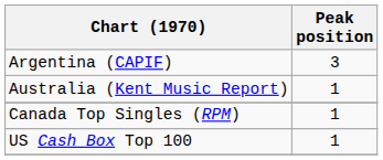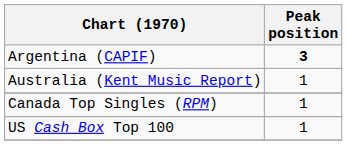Argentina (CAPIF) | Peak position: normal -> bold
